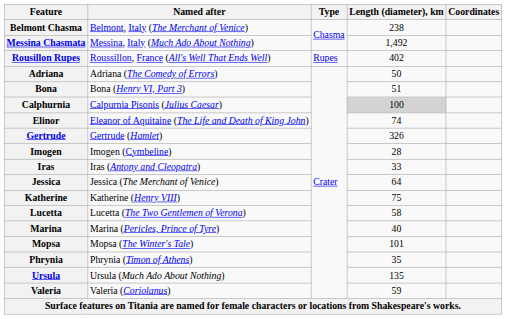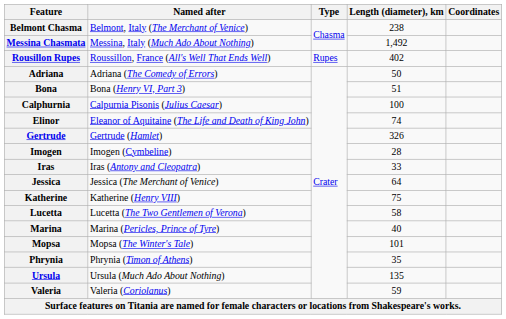Calphurnia | Length (diameter), km: lightgrey background -> no background
